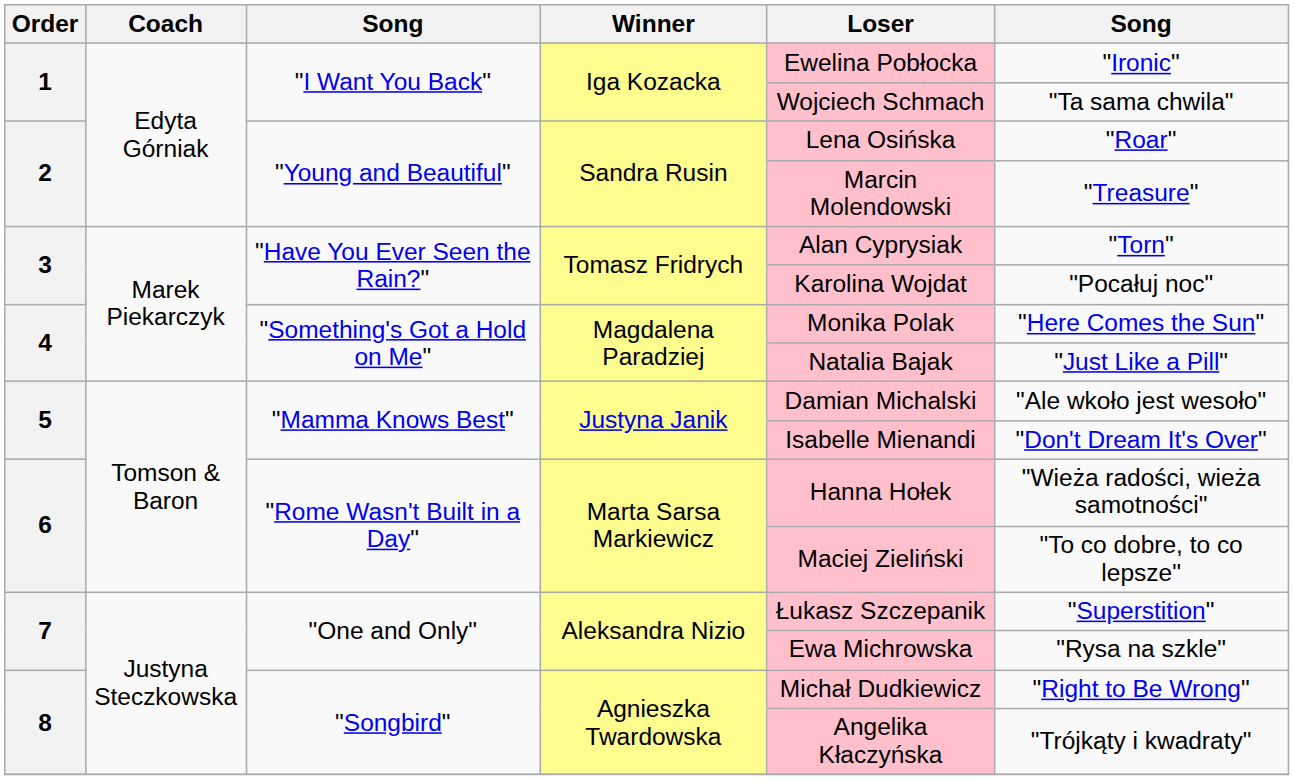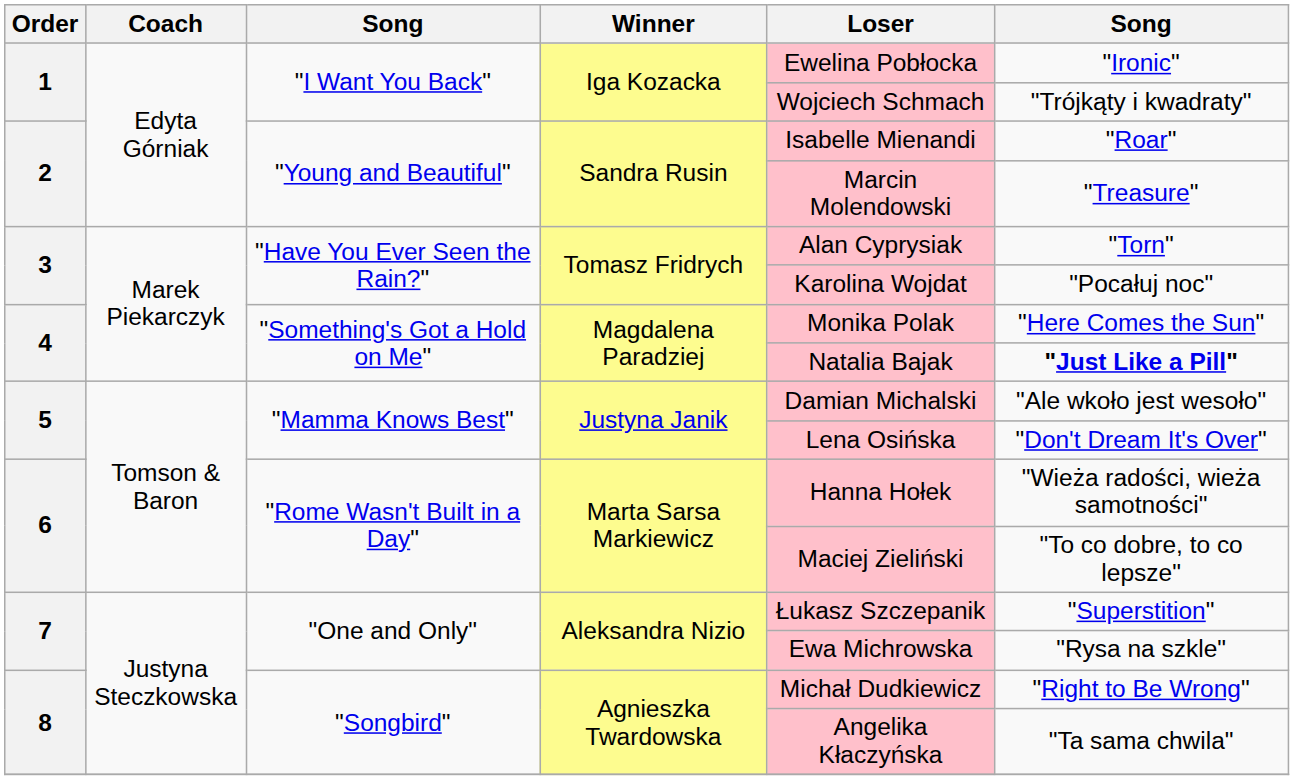row 3 | column 6: "Ta sama chwila" -> "Trójkąty i kwadraty"
row 4 | Loser: Lena Osińska -> Isabelle Mienandi
row 9 | column 6: normal -> bold
row 11 | Loser: Isabelle Mienandi -> Lena Osińska
row 17 | column 6: "Trójkąty i kwadraty" -> "Ta sama chwila"
